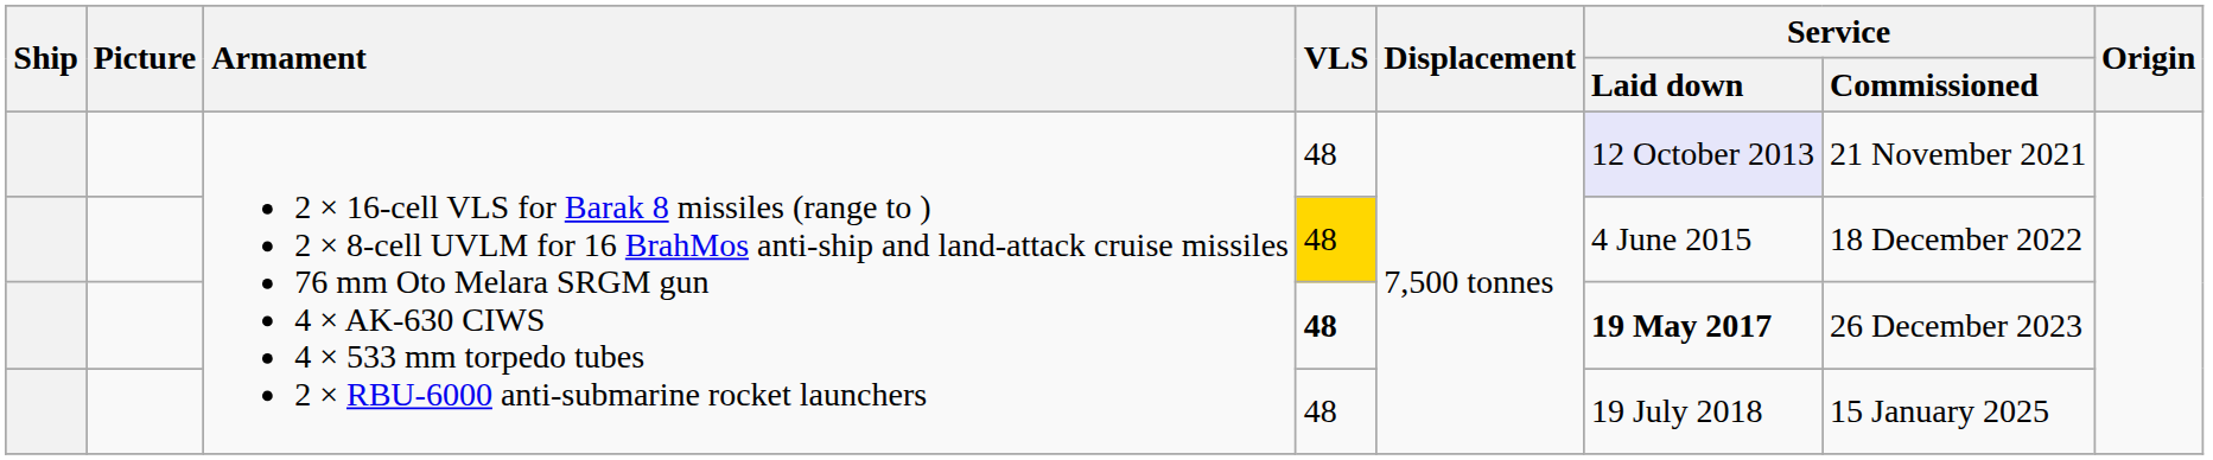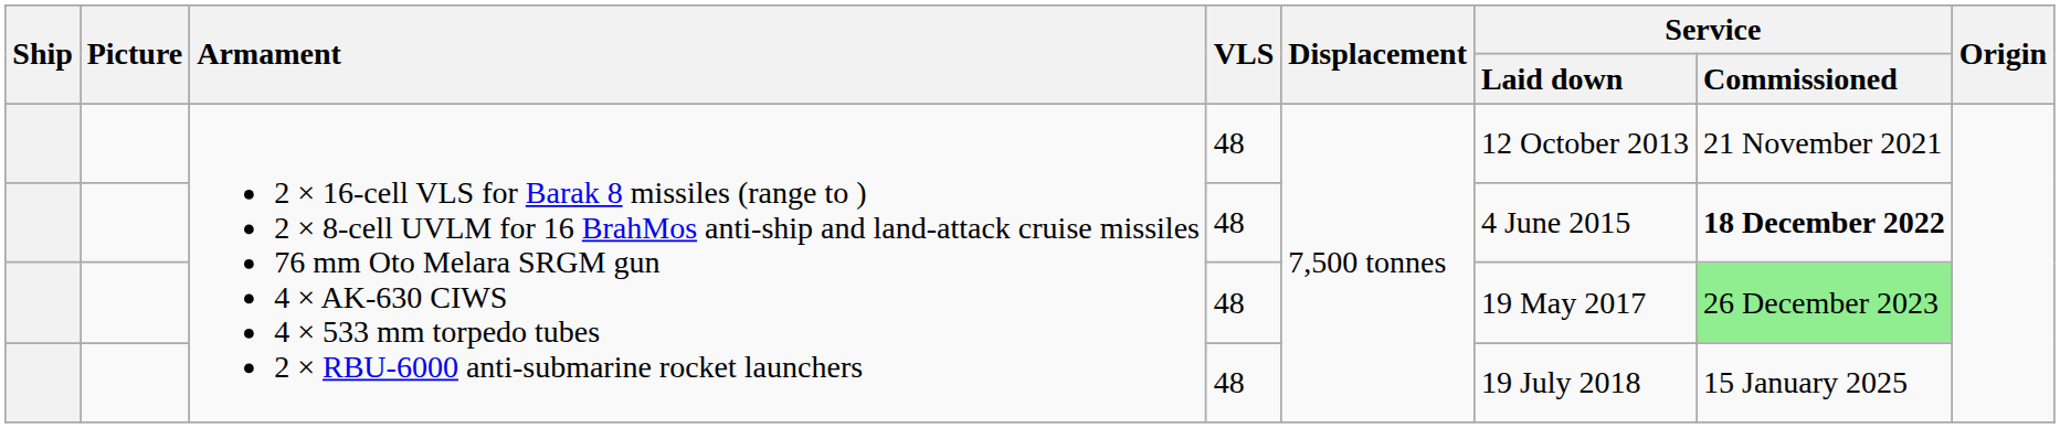row 3 | Service / Laid down: lavender background -> no background
row 4 | VLS: gold background -> no background
row 4 | Service / Commissioned: normal -> bold
row 5 | VLS: bold -> normal
row 5 | Service / Laid down: bold -> normal
row 5 | Service / Commissioned: no background -> lightgreen background
